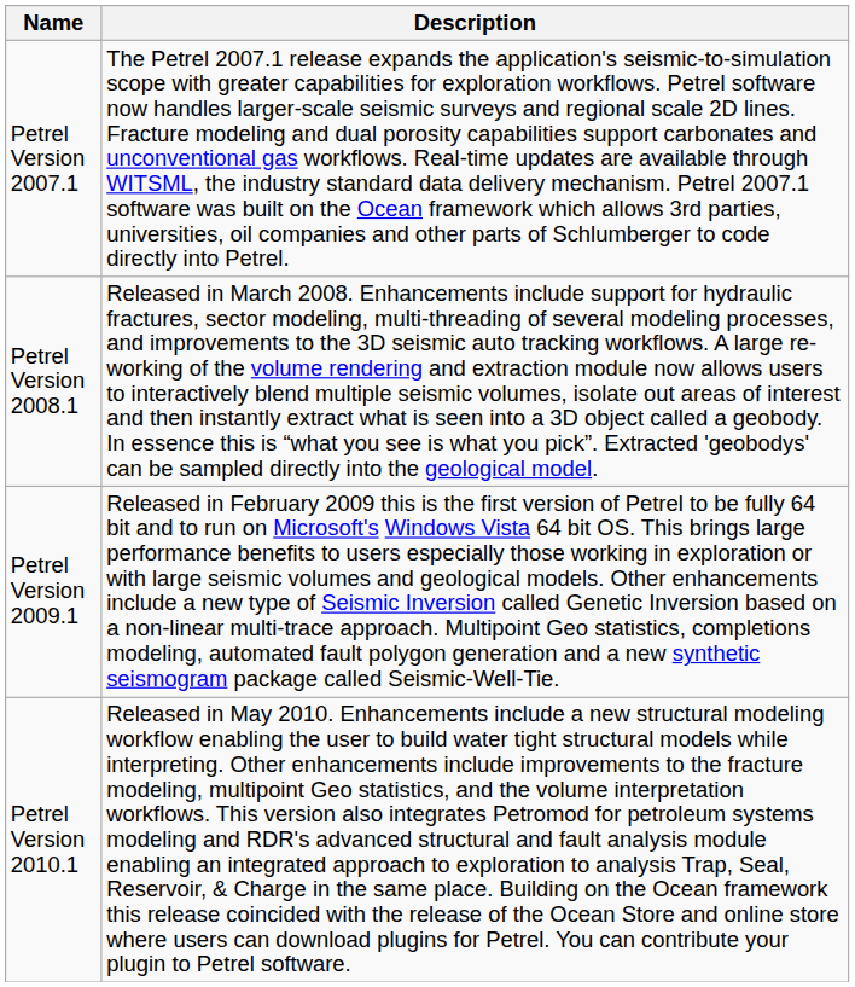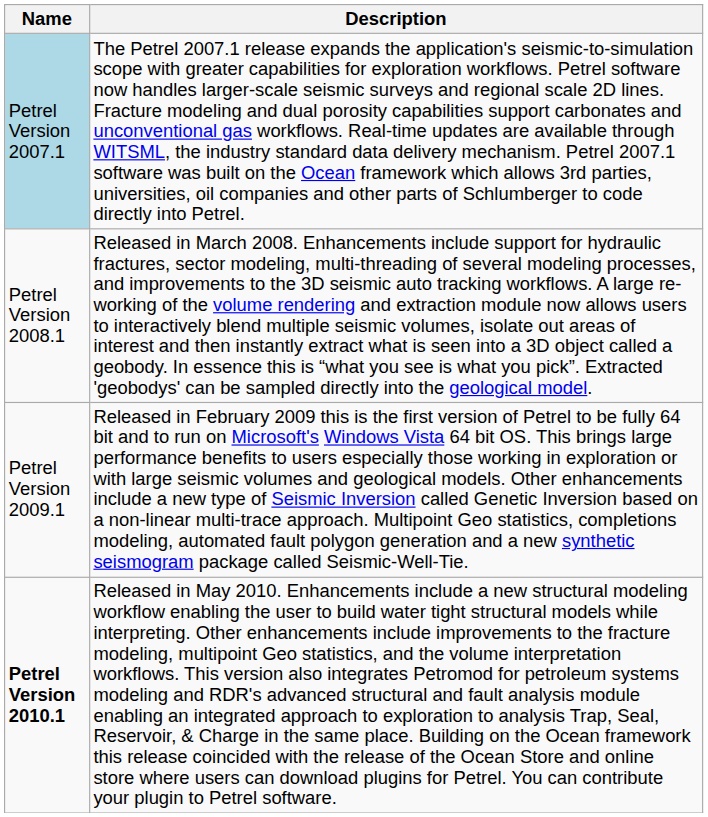Petrel Version 2007.1 | Name: no background -> lightblue background
Petrel Version 2010.1 | Name: normal -> bold
